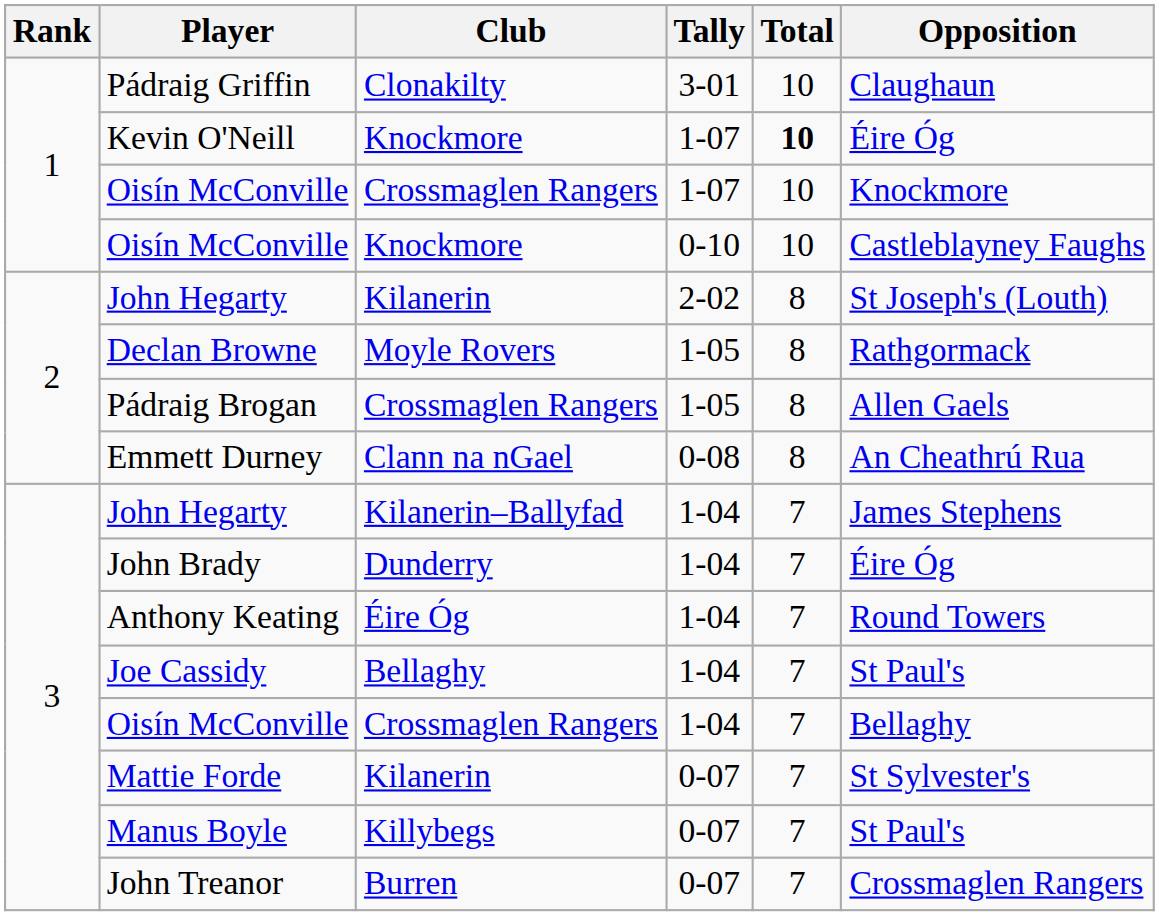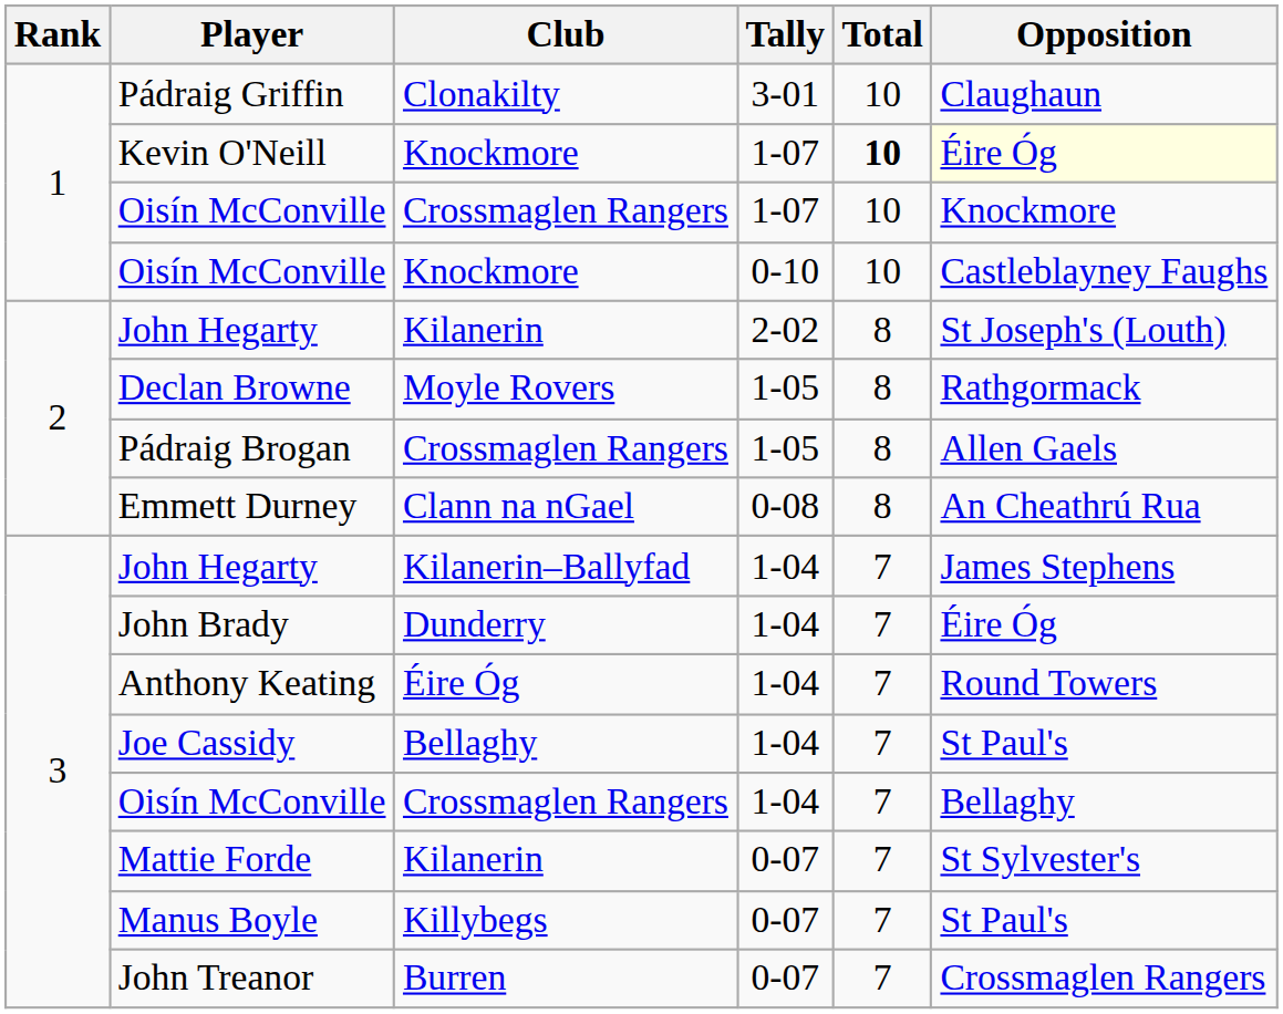Kevin O'Neill | Opposition: no background -> lightyellow background
